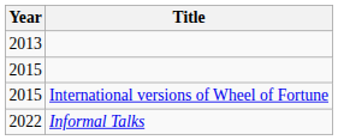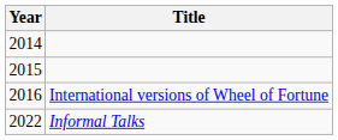row 2 | Year: 2013 -> 2014
row 4 | Year: 2015 -> 2016
